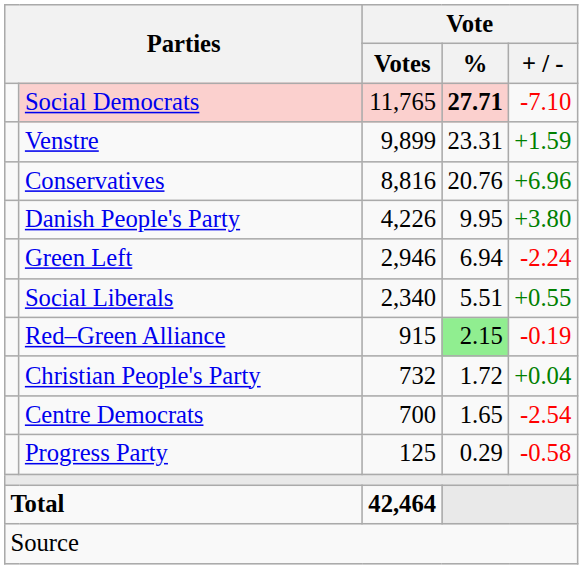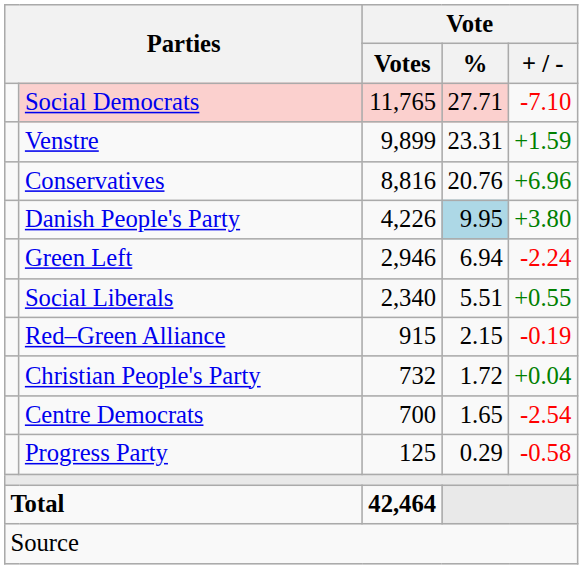Social Democrats | Vote / %: bold -> normal
Danish People's Party | Vote / %: no background -> lightblue background
Red–Green Alliance | Vote / %: lightgreen background -> no background
